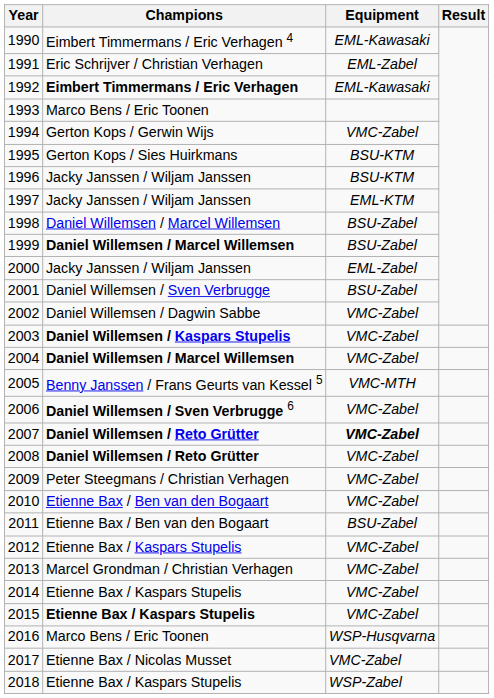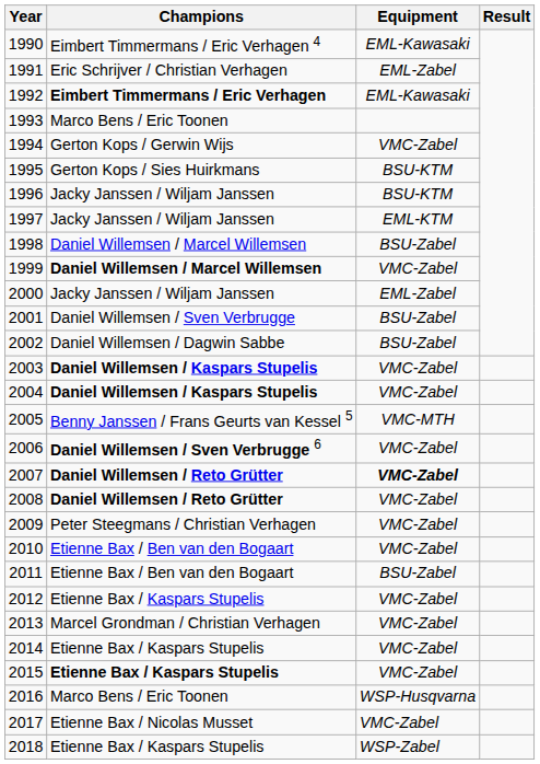1999 | Equipment: BSU-Zabel -> VMC-Zabel
2002 | Equipment: VMC-Zabel -> BSU-Zabel
2004 | Champions: Daniel Willemsen / Marcel Willemsen -> Daniel Willemsen / Kaspars Stupelis
